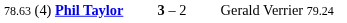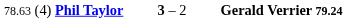78.63 (4) Phil Taylor | column 3: normal -> bold
